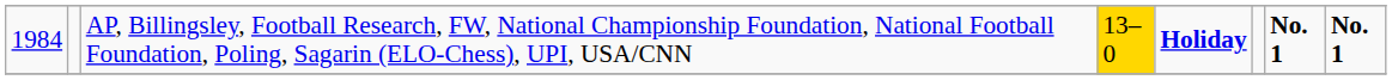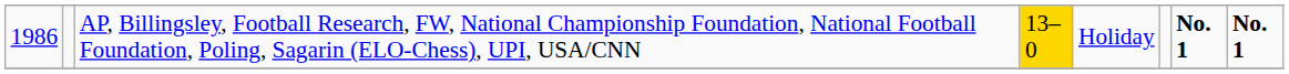row 1 | column 1: 1984 -> 1986
row 1 | column 5: bold -> normal
